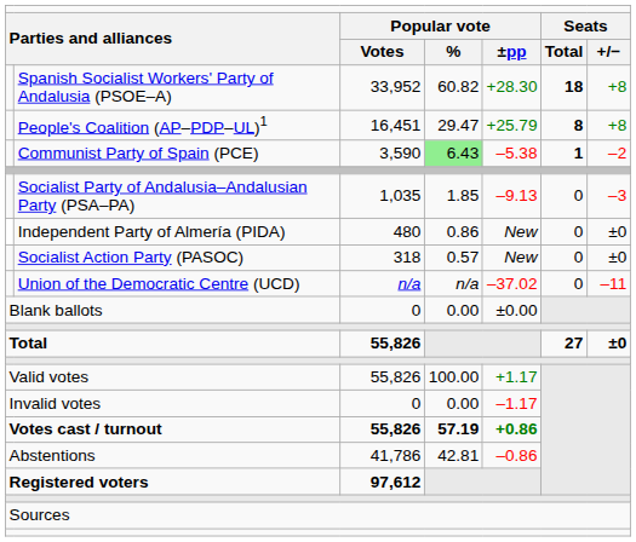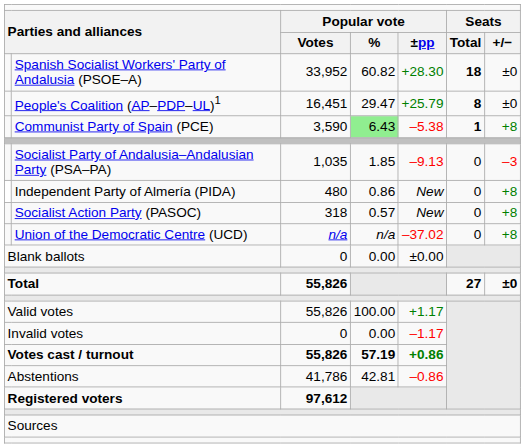Spanish Socialist Workers' Party of Andalusia (PSOE–A) | column 7: +8 -> ±0
People's Coalition (AP–PDP–UL)1 | column 7: +8 -> ±0
Communist Party of Spain (PCE) | column 7: –2 -> +8
Independent Party of Almería (PIDA) | column 7: ±0 -> +8
Socialist Action Party (PASOC) | column 7: ±0 -> +8
Union of the Democratic Centre (UCD) | column 7: –11 -> +8
